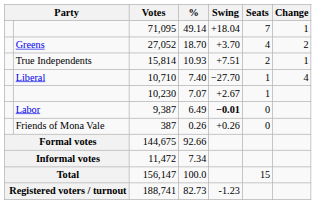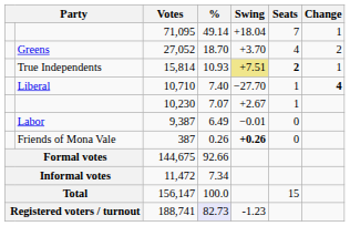True Independents | Swing: no background -> khaki background
True Independents | Seats: normal -> bold
Liberal | Change: normal -> bold
Labor | Swing: bold -> normal
Friends of Mona Vale | Swing: normal -> bold
Registered voters / turnout | %: no background -> lavender background
